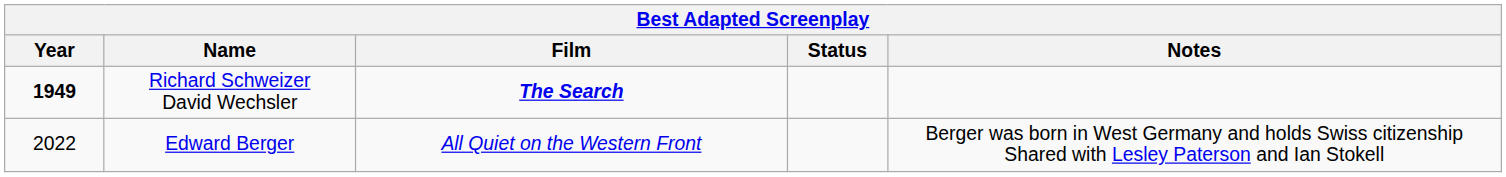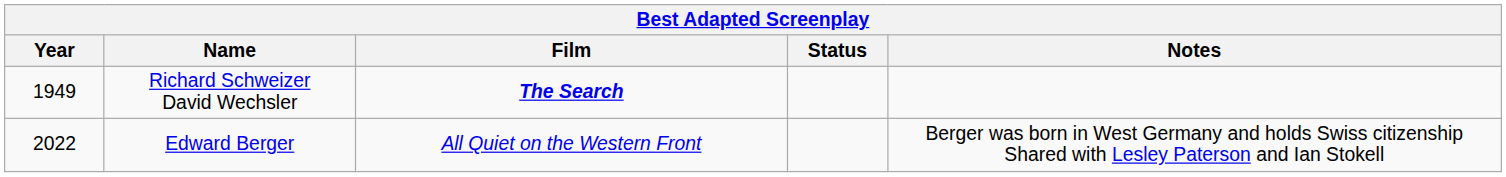Richard Schweizer David Wechsler | Year: bold -> normal
